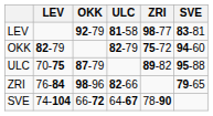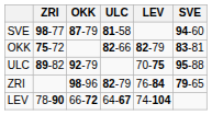columns swapped: LEV <-> ZRI
row 2 | column 1: LEV -> SVE
row 2 | OKK: 92-79 -> 87-79
row 2 | SVE: 83-81 -> 94-60
row 3 | ULC: 82-79 -> 82-66
row 3 | SVE: 94-60 -> 83-81
row 4 | OKK: 87-79 -> 92-79
row 5 | ULC: 82-66 -> 82-79
row 6 | column 1: SVE -> LEV
